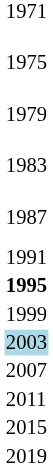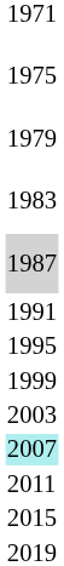1987 | column 1: no background -> lightgrey background
1995 | column 1: bold -> normal
2003 | column 1: lightblue background -> no background
2007 | column 1: no background -> paleturquoise background
